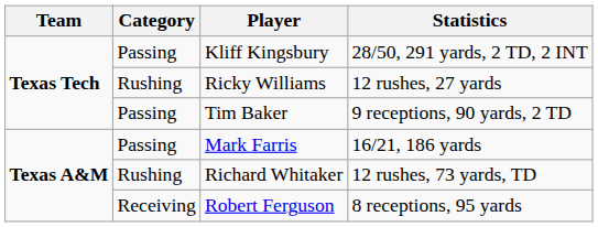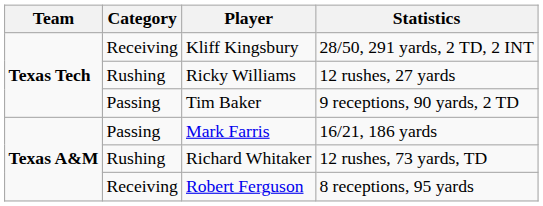Kliff Kingsbury | Category: Passing -> Receiving
